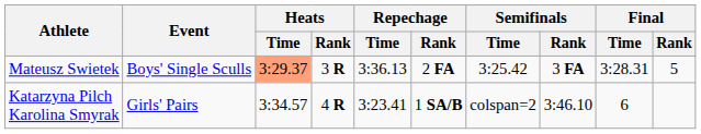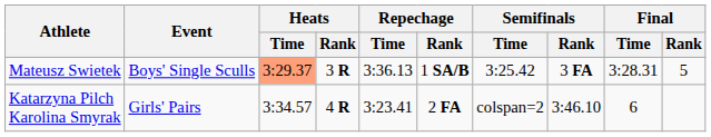Mateusz Swietek | Repechage / Rank: 2 FA -> 1 SA/B
Katarzyna Pilch Karolina Smyrak | Repechage / Rank: 1 SA/B -> 2 FA
